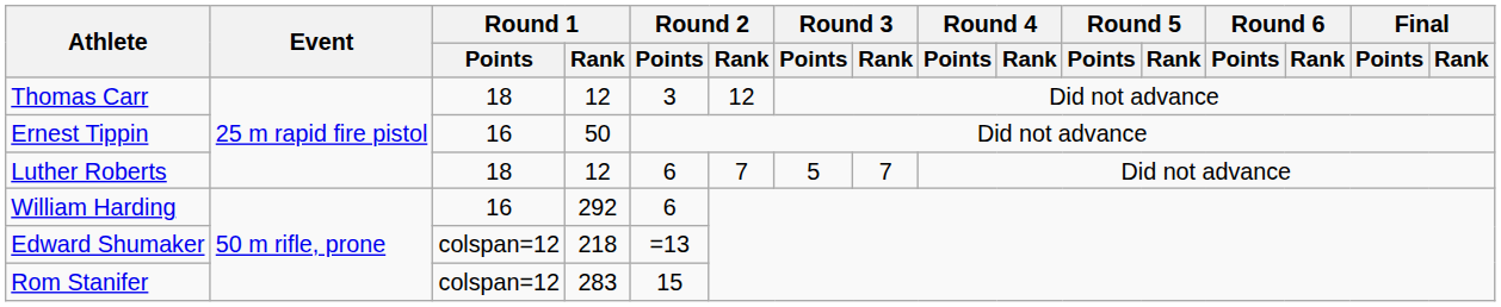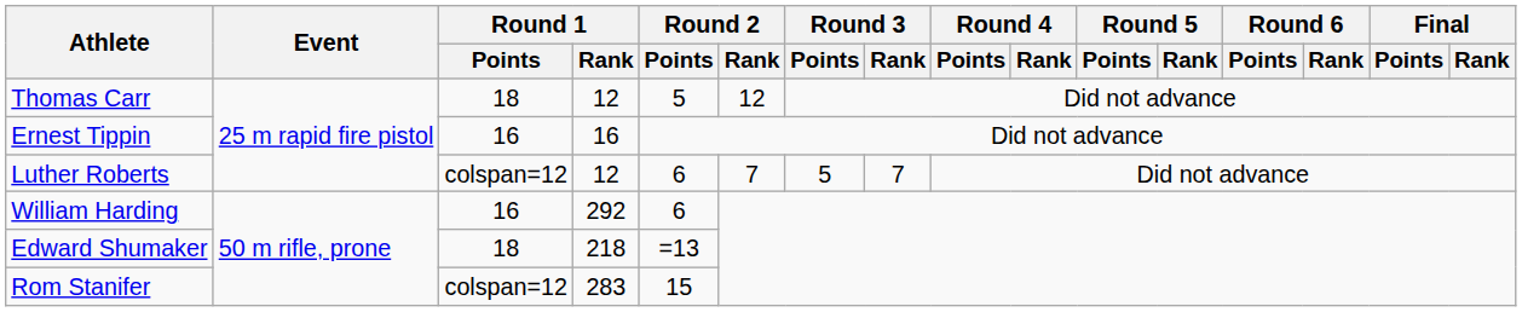Thomas Carr | Round 2 / Points: 3 -> 5
Ernest Tippin | Round 1 / Rank: 50 -> 16
Luther Roberts | Round 1 / Points: 18 -> colspan=12
Edward Shumaker | Round 1 / Points: colspan=12 -> 18
